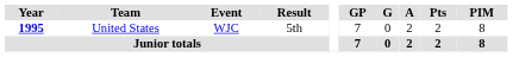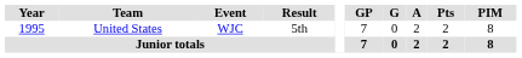United States | Year: bold -> normal
